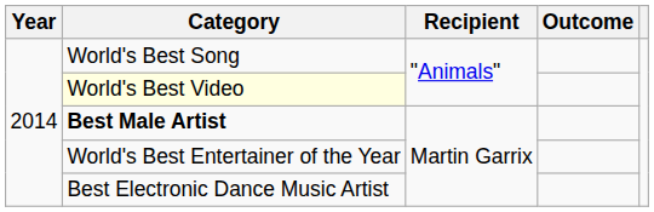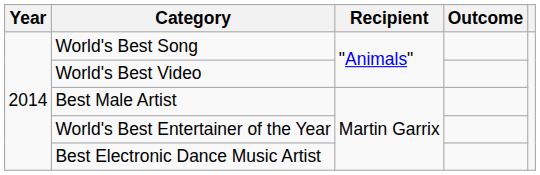World's Best Video | Category: lightyellow background -> no background
Best Male Artist | Category: bold -> normal
